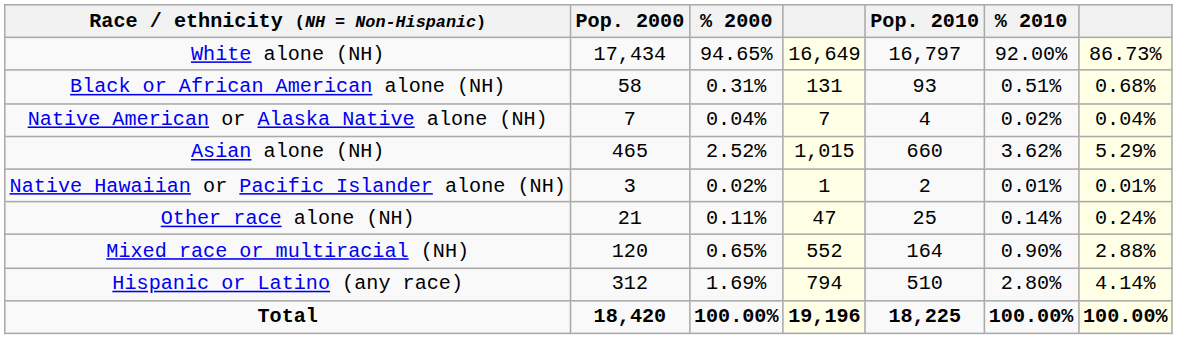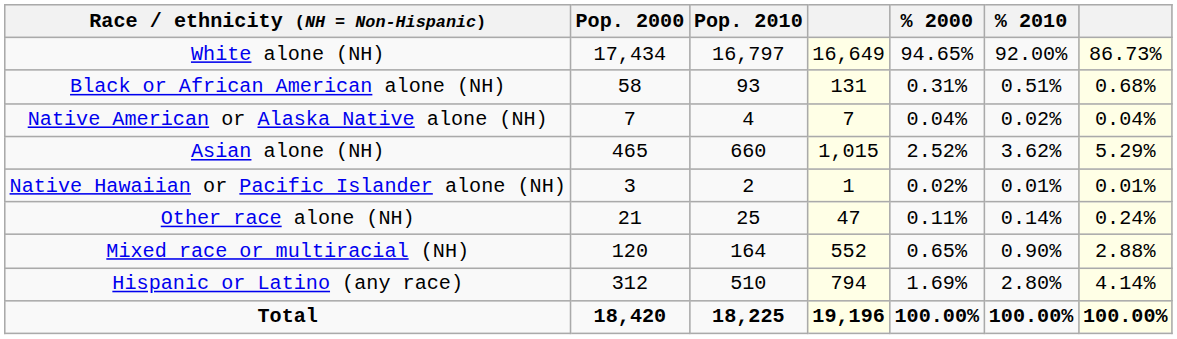columns swapped: Pop. 2010 <-> % 2000
